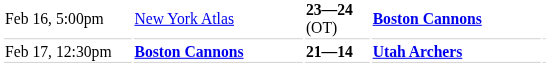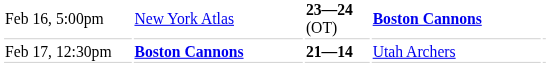Feb 17, 12:30pm | column 4: bold -> normal
